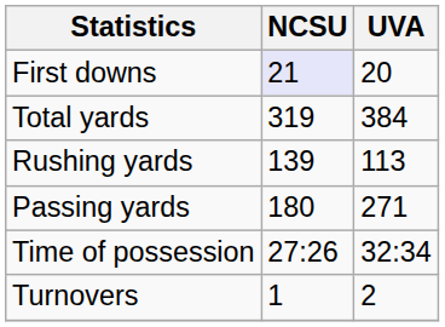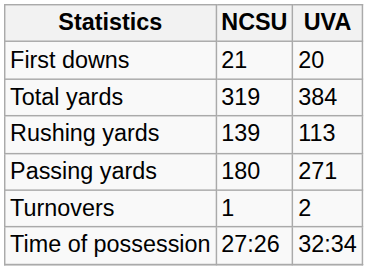First downs | NCSU: lavender background -> no background
rows swapped: Turnovers <-> Time of possession
